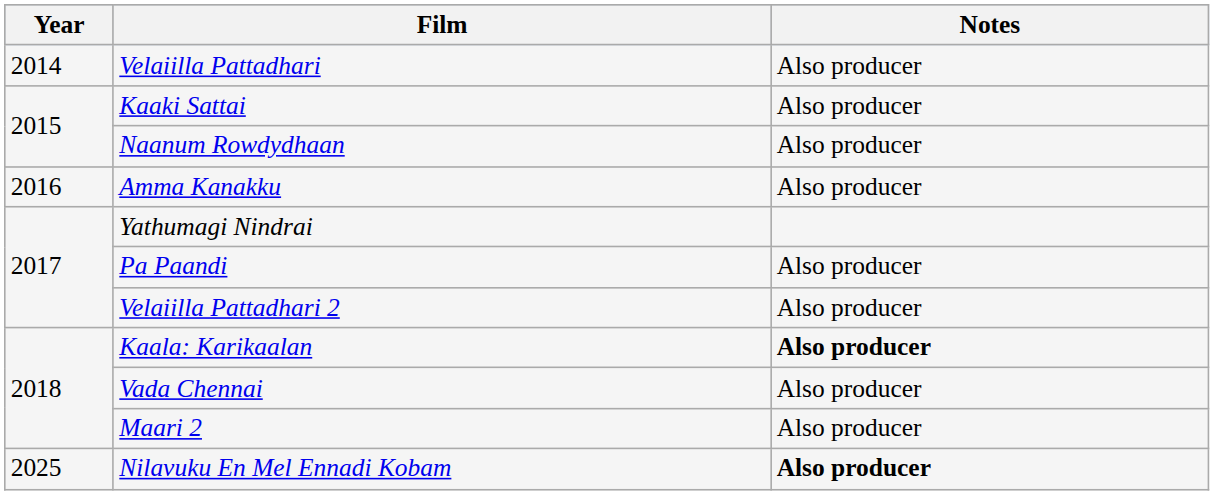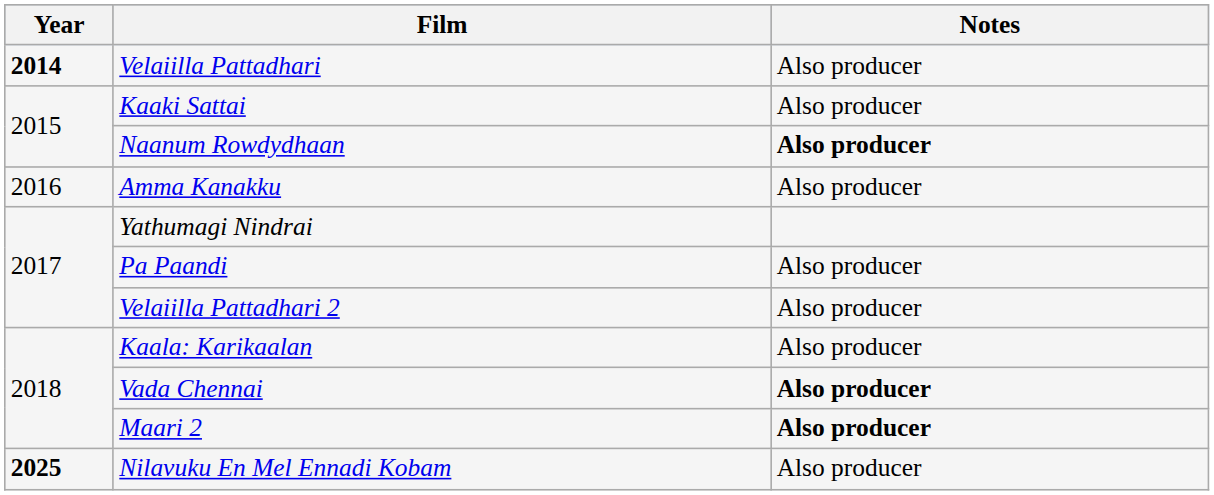Velaiilla Pattadhari | Year: normal -> bold
Naanum Rowdydhaan | Notes: normal -> bold
Kaala: Karikaalan | Notes: bold -> normal
Vada Chennai | Notes: normal -> bold
Maari 2 | Notes: normal -> bold
Nilavuku En Mel Ennadi Kobam | Year: normal -> bold
Nilavuku En Mel Ennadi Kobam | Notes: bold -> normal
